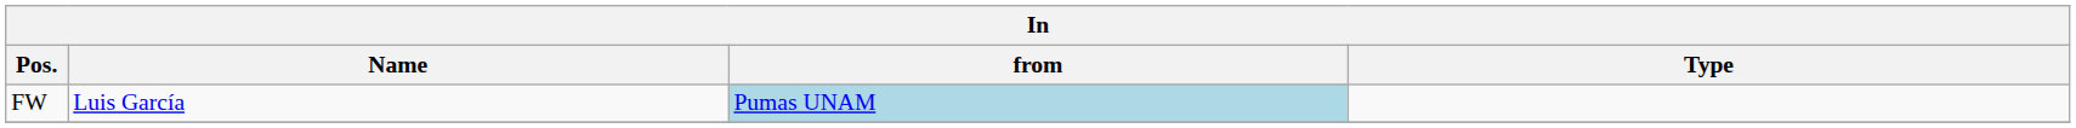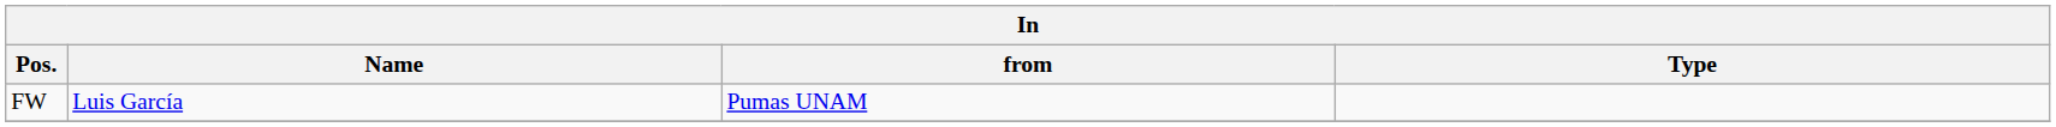FW | from: lightblue background -> no background
